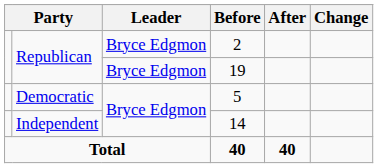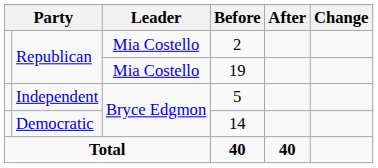2 | Leader: Bryce Edgmon -> Mia Costello
19 | Leader: Bryce Edgmon -> Mia Costello
5 | column 2: Democratic -> Independent
14 | column 2: Independent -> Democratic
